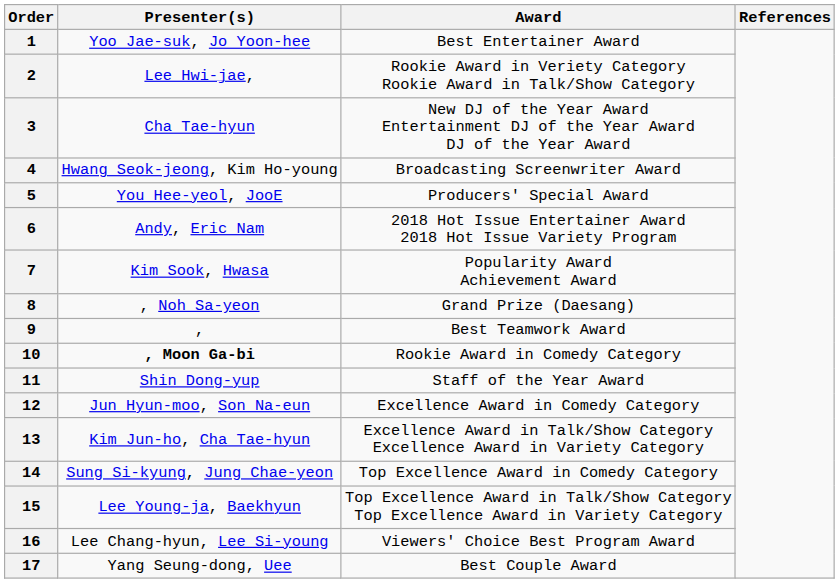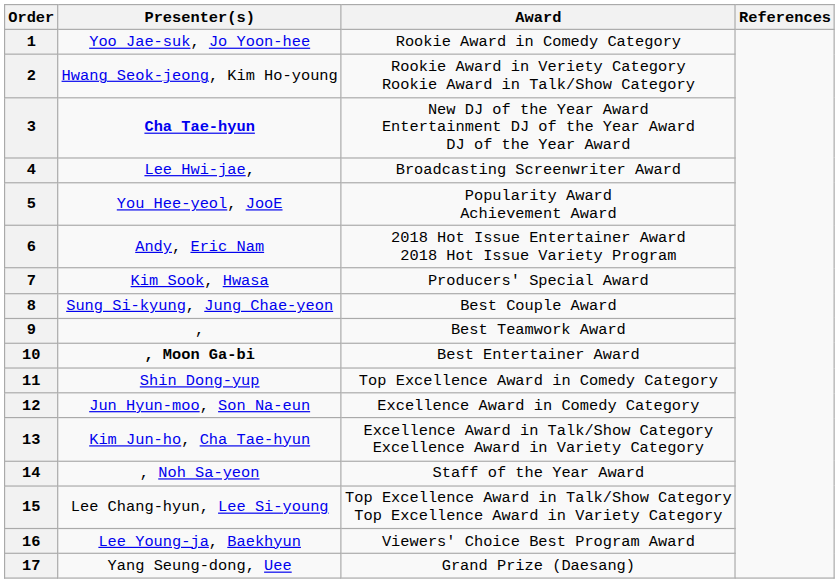1 | Award: Best Entertainer Award -> Rookie Award in Comedy Category
2 | Presenter(s): Lee Hwi-jae, -> Hwang Seok-jeong, Kim Ho-young
3 | Presenter(s): normal -> bold
4 | Presenter(s): Hwang Seok-jeong, Kim Ho-young -> Lee Hwi-jae,
5 | Award: Producers' Special Award -> Popularity Award Achievement Award
7 | Award: Popularity Award Achievement Award -> Producers' Special Award
8 | Presenter(s): , Noh Sa-yeon -> Sung Si-kyung, Jung Chae-yeon
8 | Award: Grand Prize (Daesang) -> Best Couple Award
10 | Award: Rookie Award in Comedy Category -> Best Entertainer Award
11 | Award: Staff of the Year Award -> Top Excellence Award in Comedy Category
14 | Presenter(s): Sung Si-kyung, Jung Chae-yeon -> , Noh Sa-yeon
14 | Award: Top Excellence Award in Comedy Category -> Staff of the Year Award
15 | Presenter(s): Lee Young-ja, Baekhyun -> Lee Chang-hyun, Lee Si-young
16 | Presenter(s): Lee Chang-hyun, Lee Si-young -> Lee Young-ja, Baekhyun
17 | Award: Best Couple Award -> Grand Prize (Daesang)
